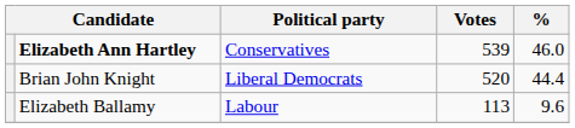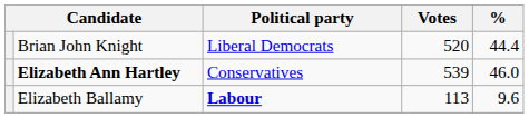rows swapped: Elizabeth Ann Hartley <-> Brian John Knight
Elizabeth Ballamy | Political party: normal -> bold
